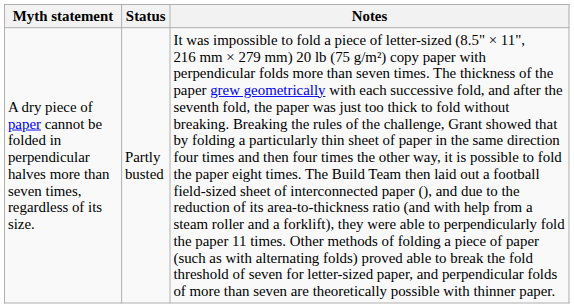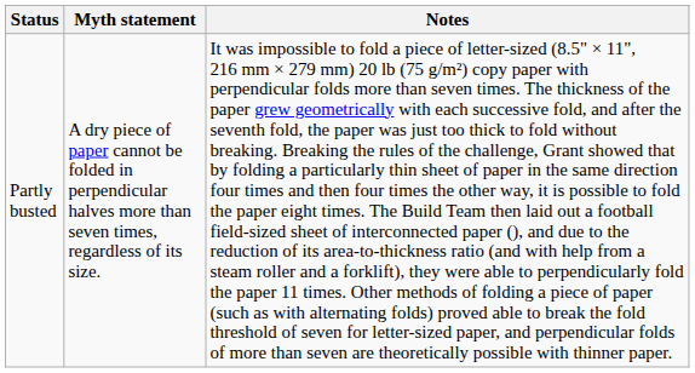columns swapped: Myth statement <-> Status
